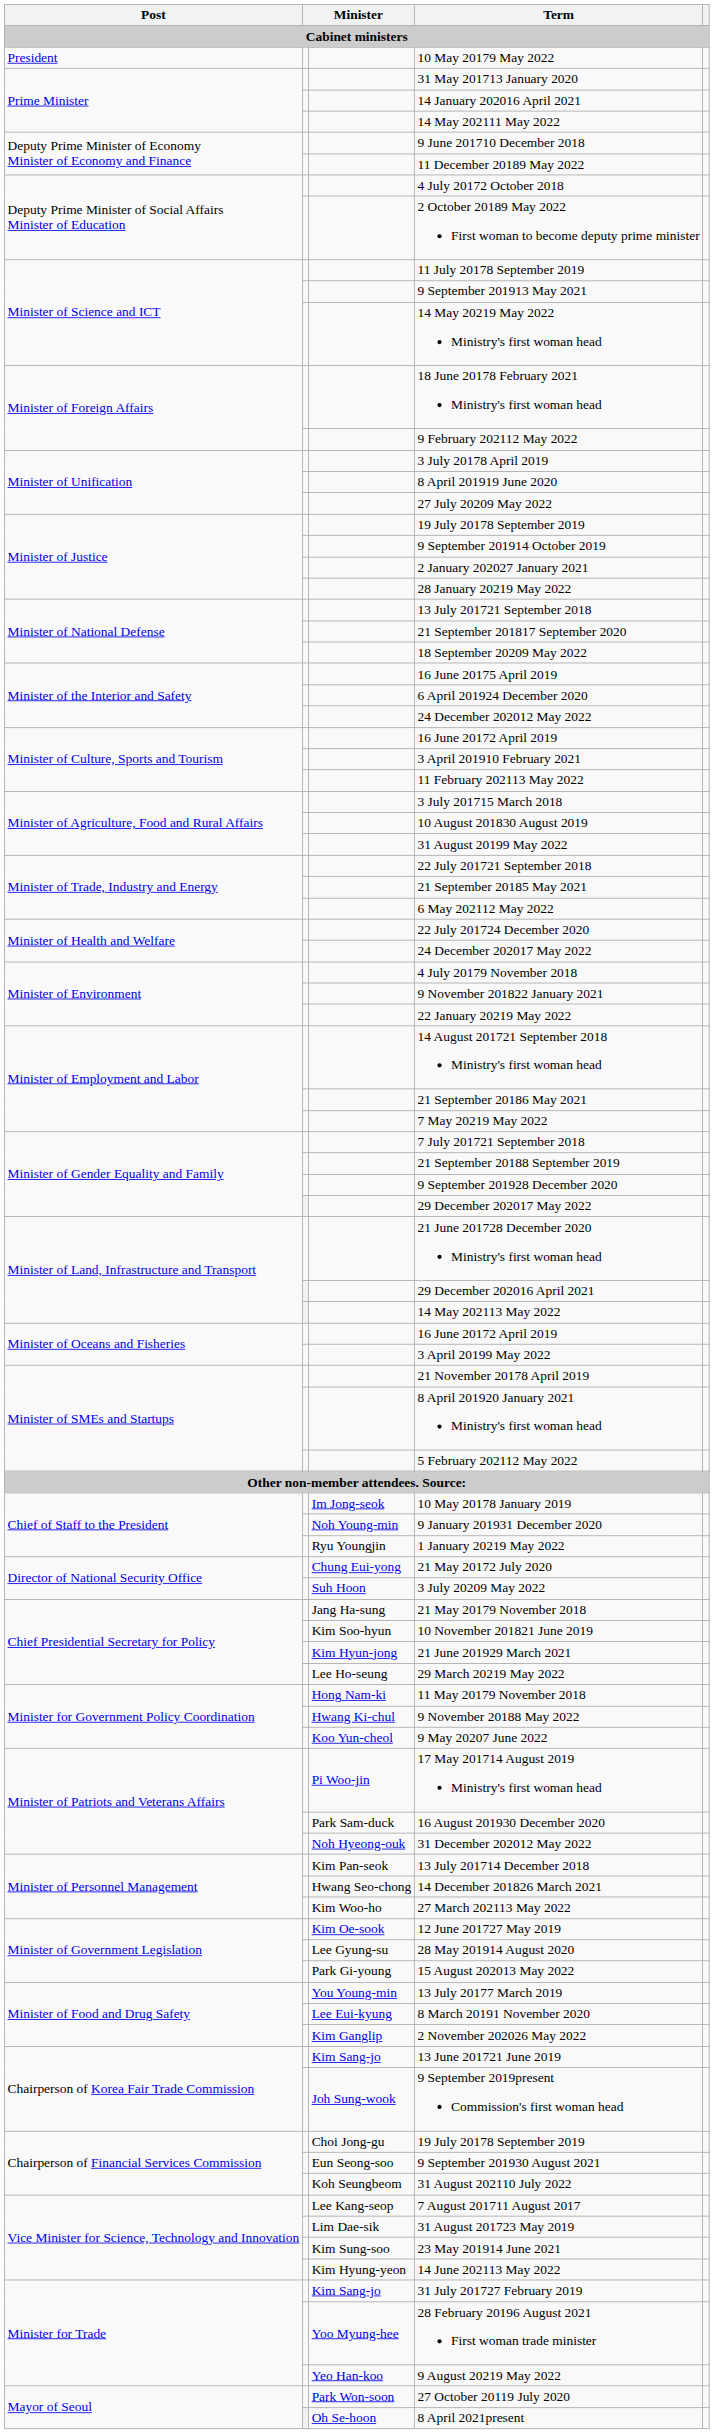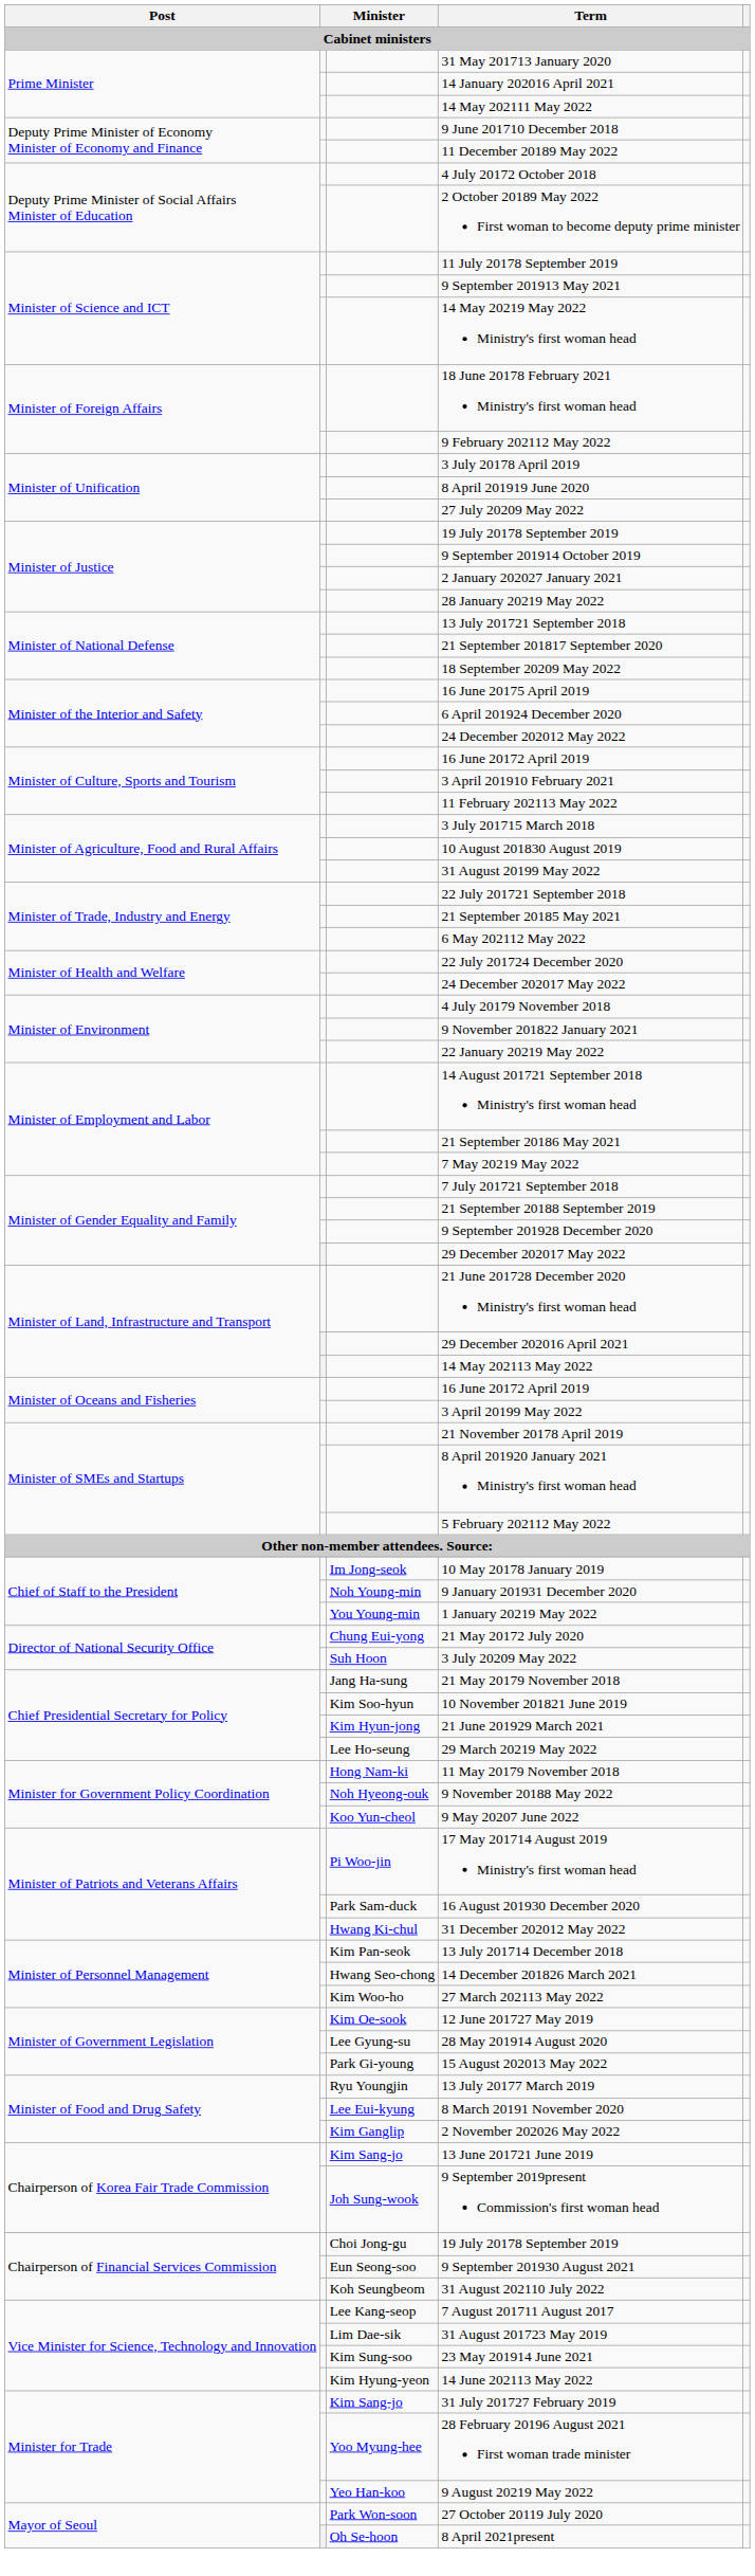- row: President | 10 May 20179 May 2022
1 January 20219 May 2022 | column 3: Ryu Youngjin -> You Young-min
9 November 20188 May 2022 | column 3: Hwang Ki-chul -> Noh Hyeong-ouk
31 December 202012 May 2022 | column 3: Noh Hyeong-ouk -> Hwang Ki-chul
13 July 20177 March 2019 | column 3: You Young-min -> Ryu Youngjin
